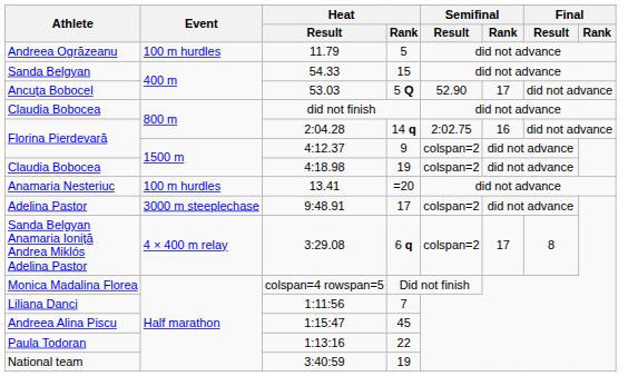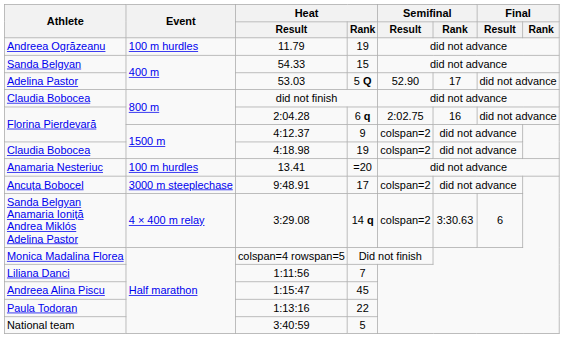11.79 | Heat / Rank: 5 -> 19
53.03 | Athlete: Ancuța Bobocel -> Adelina Pastor
2:04.28 | Heat / Rank: 14 q -> 6 q
9:48.91 | Athlete: Adelina Pastor -> Ancuța Bobocel
3:29.08 | Heat / Rank: 6 q -> 14 q
3:29.08 | Semifinal / Rank: 17 -> 3:30.63
3:29.08 | Final / Result: 8 -> 6
3:40:59 | Heat / Rank: 19 -> 5
